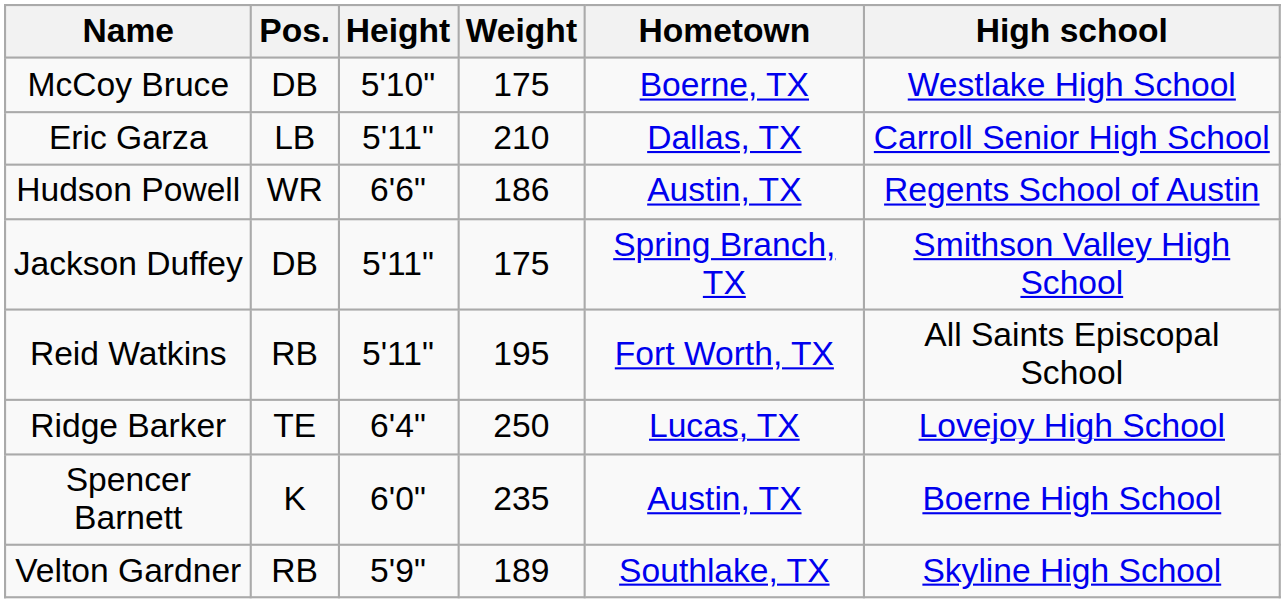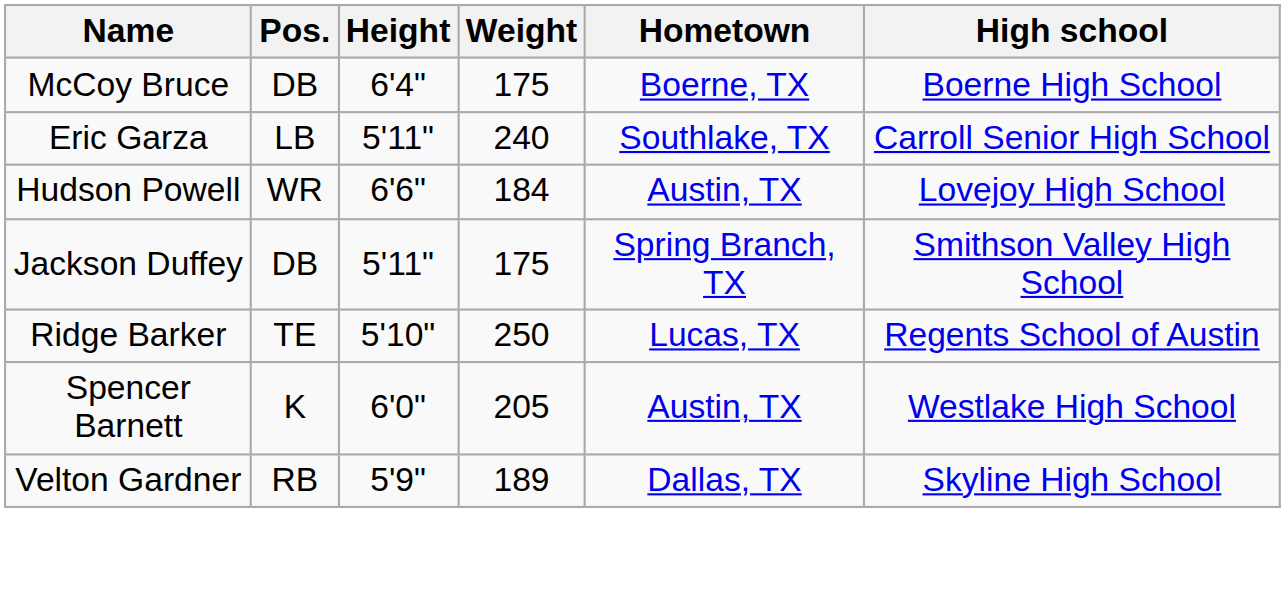McCoy Bruce | Height: 5'10" -> 6'4"
McCoy Bruce | High school: Westlake High School -> Boerne High School
Eric Garza | Weight: 210 -> 240
Eric Garza | Hometown: Dallas, TX -> Southlake, TX
Hudson Powell | Weight: 186 -> 184
Hudson Powell | High school: Regents School of Austin -> Lovejoy High School
- row: Reid Watkins | RB | 5'11" | 195 | Fort Worth, TX | All Saints Episcopal School
Ridge Barker | Height: 6'4" -> 5'10"
Ridge Barker | High school: Lovejoy High School -> Regents School of Austin
Spencer Barnett | Weight: 235 -> 205
Spencer Barnett | High school: Boerne High School -> Westlake High School
Velton Gardner | Hometown: Southlake, TX -> Dallas, TX
